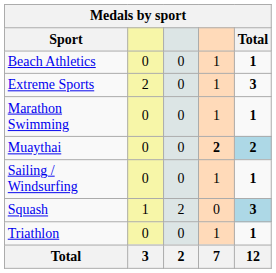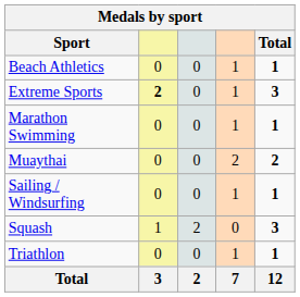Extreme Sports | column 2: normal -> bold
Muaythai | column 4: bold -> normal
Muaythai | Total: lightblue background -> no background
Squash | Total: lightblue background -> no background
